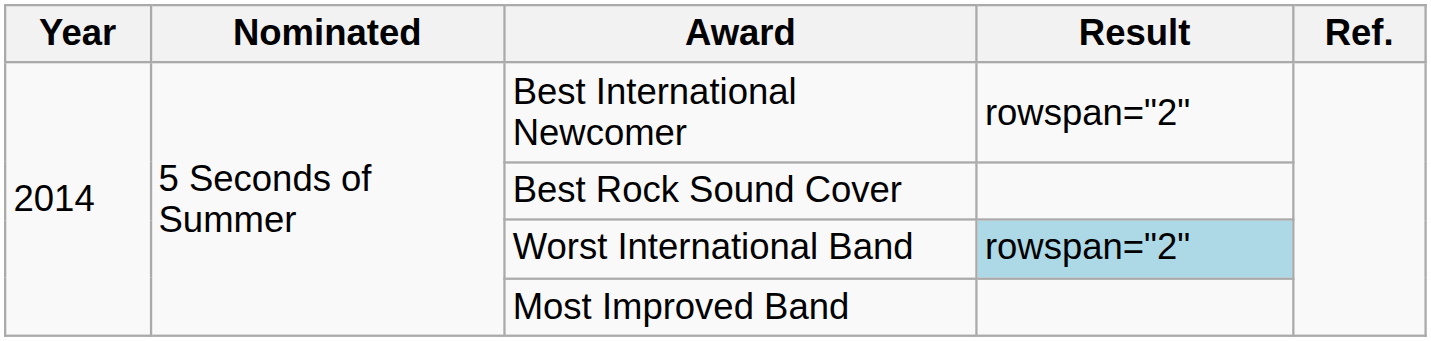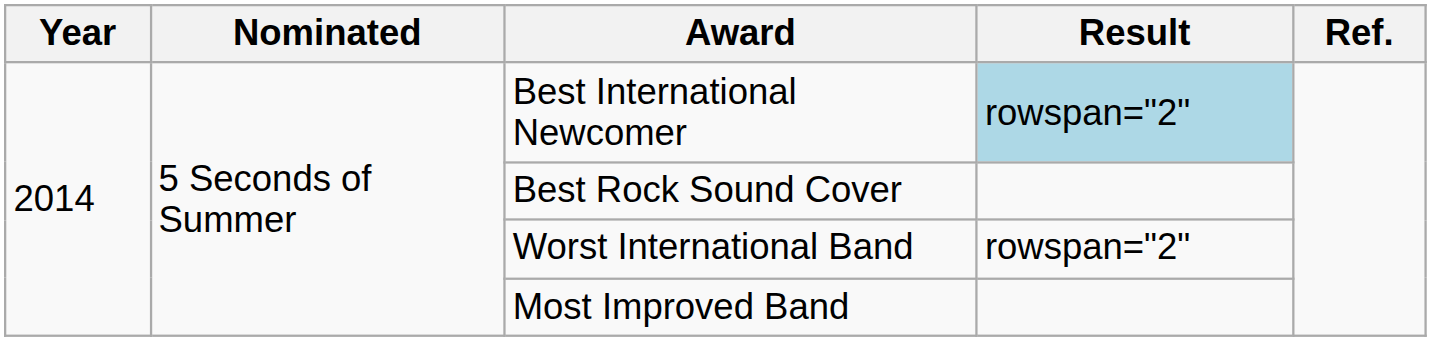Best International Newcomer | Result: no background -> lightblue background
Worst International Band | Result: lightblue background -> no background
